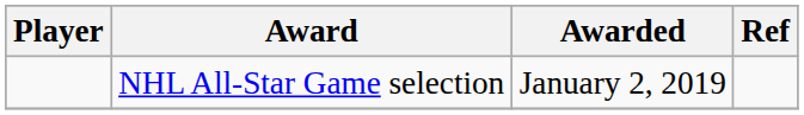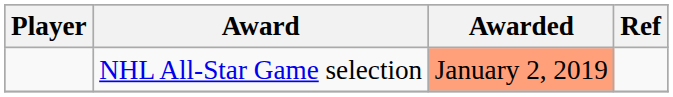row 2 | Awarded: no background -> lightsalmon background
